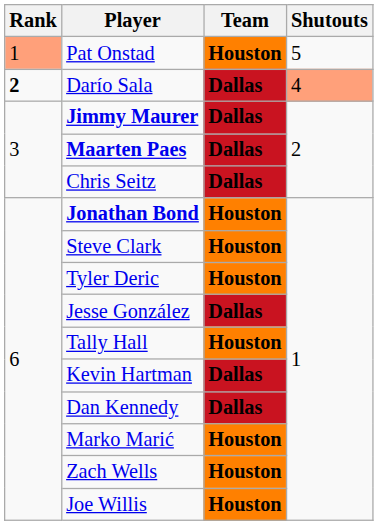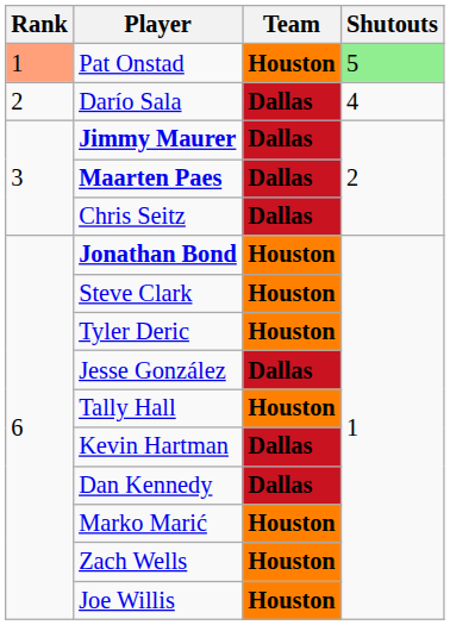Pat Onstad | Shutouts: no background -> lightgreen background
Darío Sala | Rank: bold -> normal
Darío Sala | Shutouts: lightsalmon background -> no background
